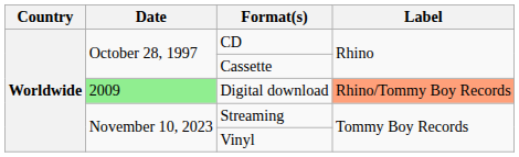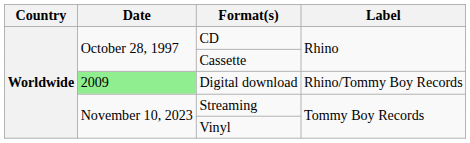Digital download | Label: lightsalmon background -> no background
